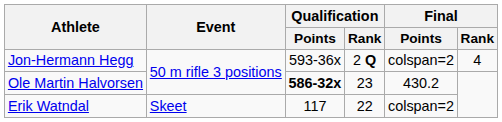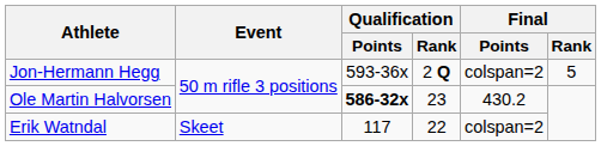Jon-Hermann Hegg | Final / Rank: 4 -> 5
